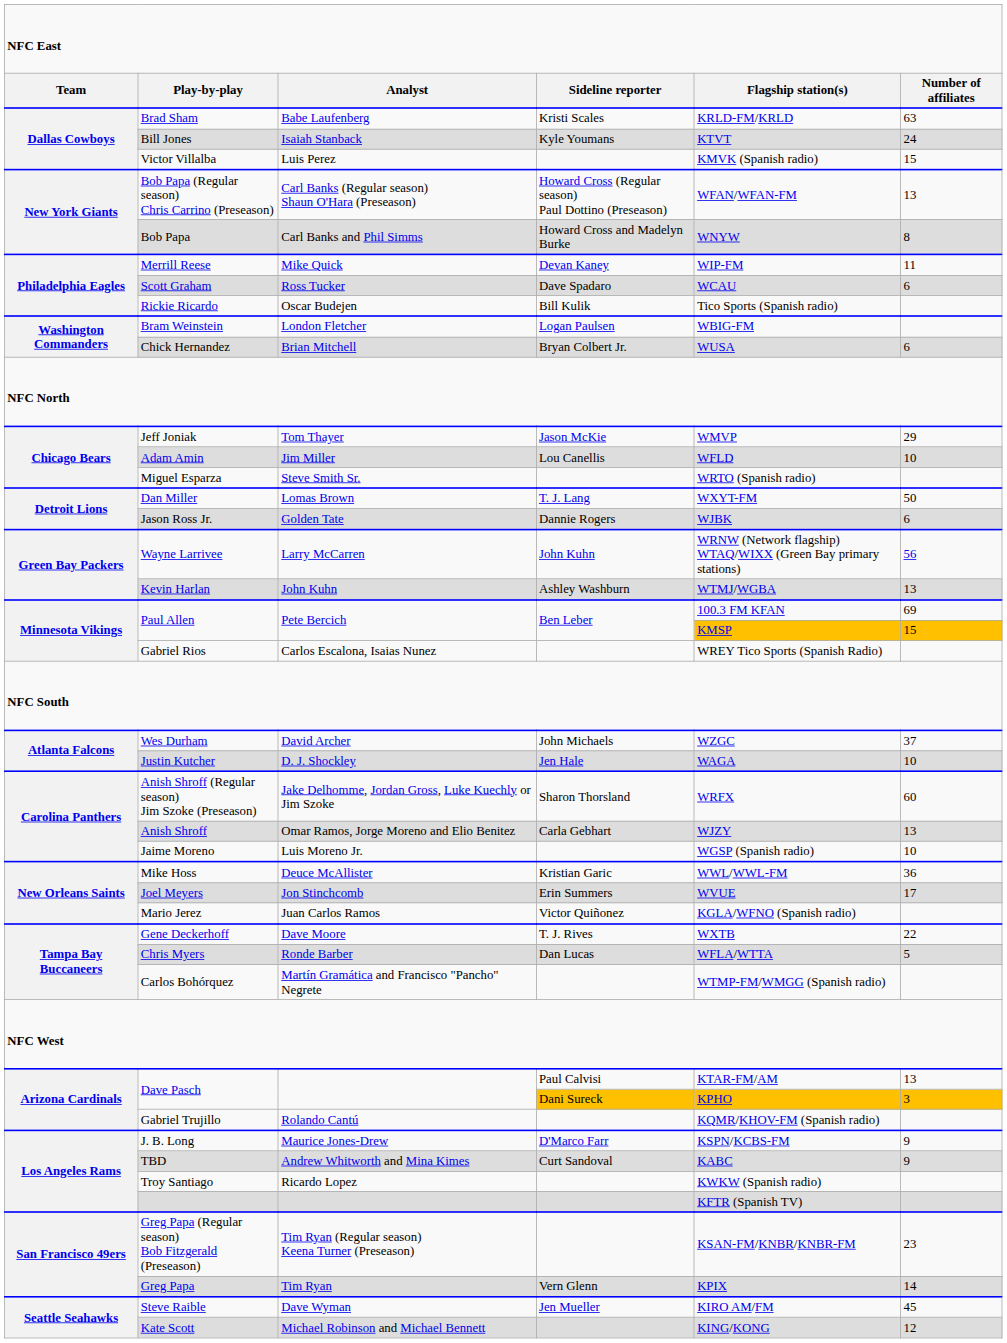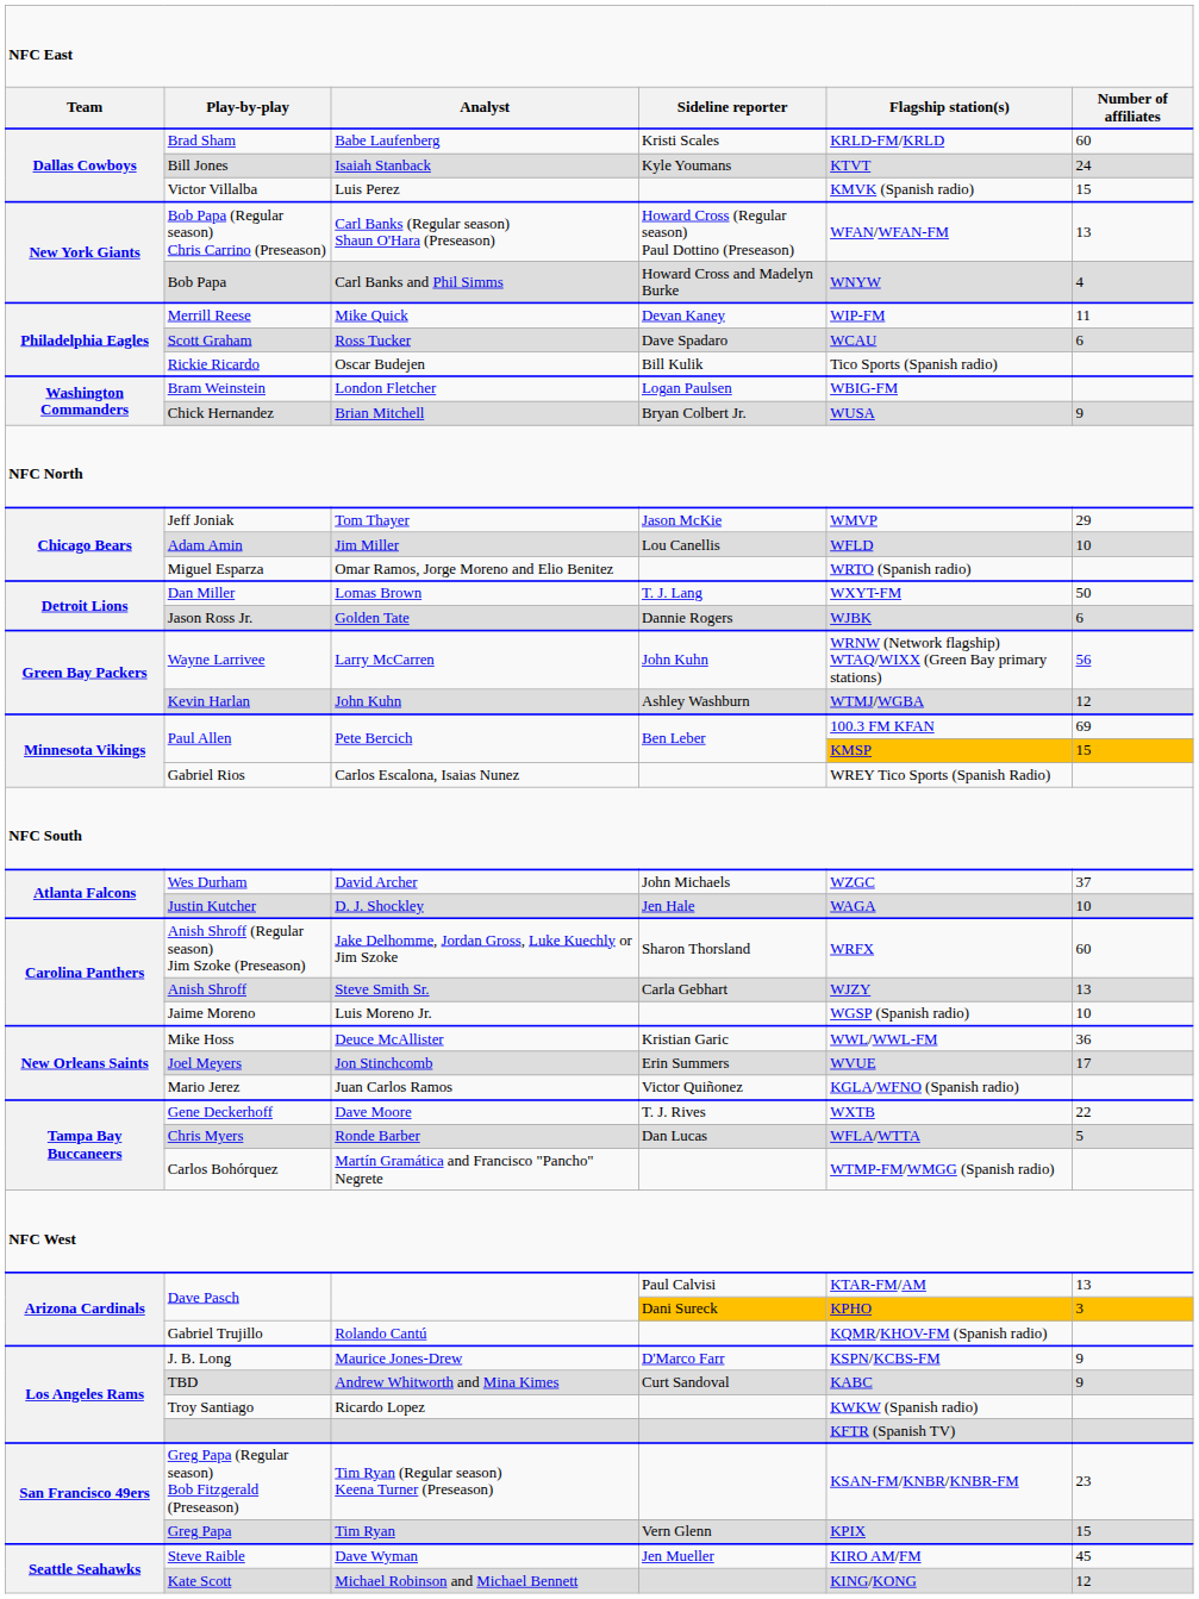Brad Sham | column 6: 63 -> 60
Bob Papa | column 6: 8 -> 4
Chick Hernandez | column 6: 6 -> 9
Miguel Esparza | column 3: Steve Smith Sr. -> Omar Ramos, Jorge Moreno and Elio Benitez
Kevin Harlan | column 6: 13 -> 12
Anish Shroff | column 3: Omar Ramos, Jorge Moreno and Elio Benitez -> Steve Smith Sr.
Greg Papa | column 6: 14 -> 15
